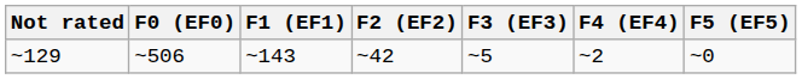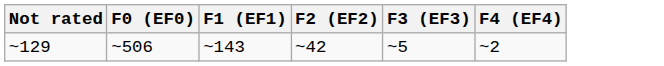- column: F5 (EF5) | ~0
